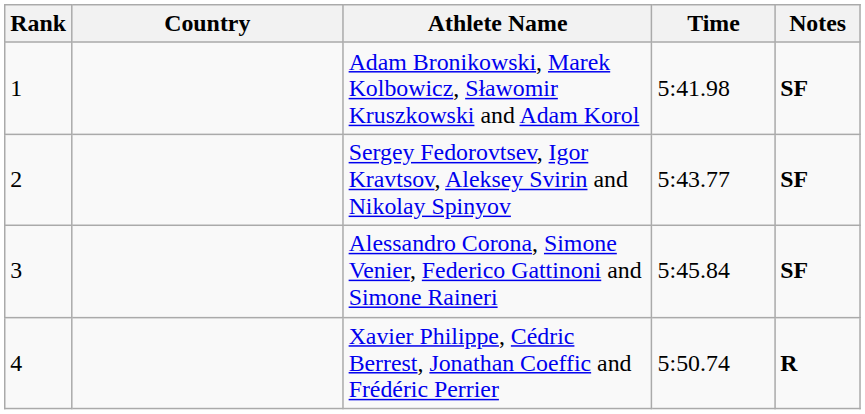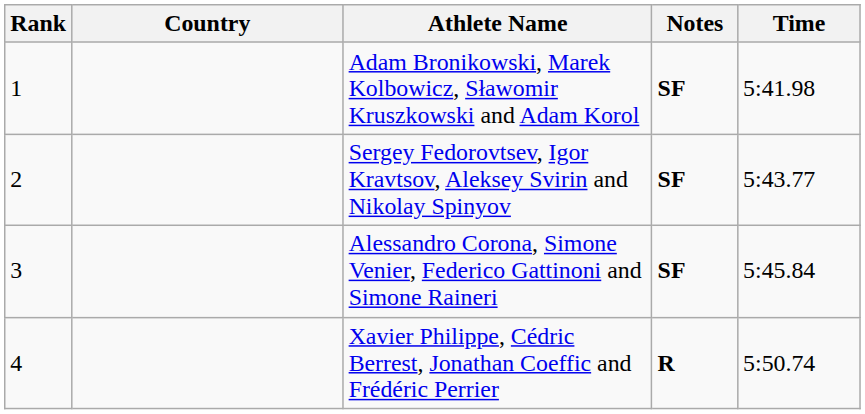columns swapped: Time <-> Notes
